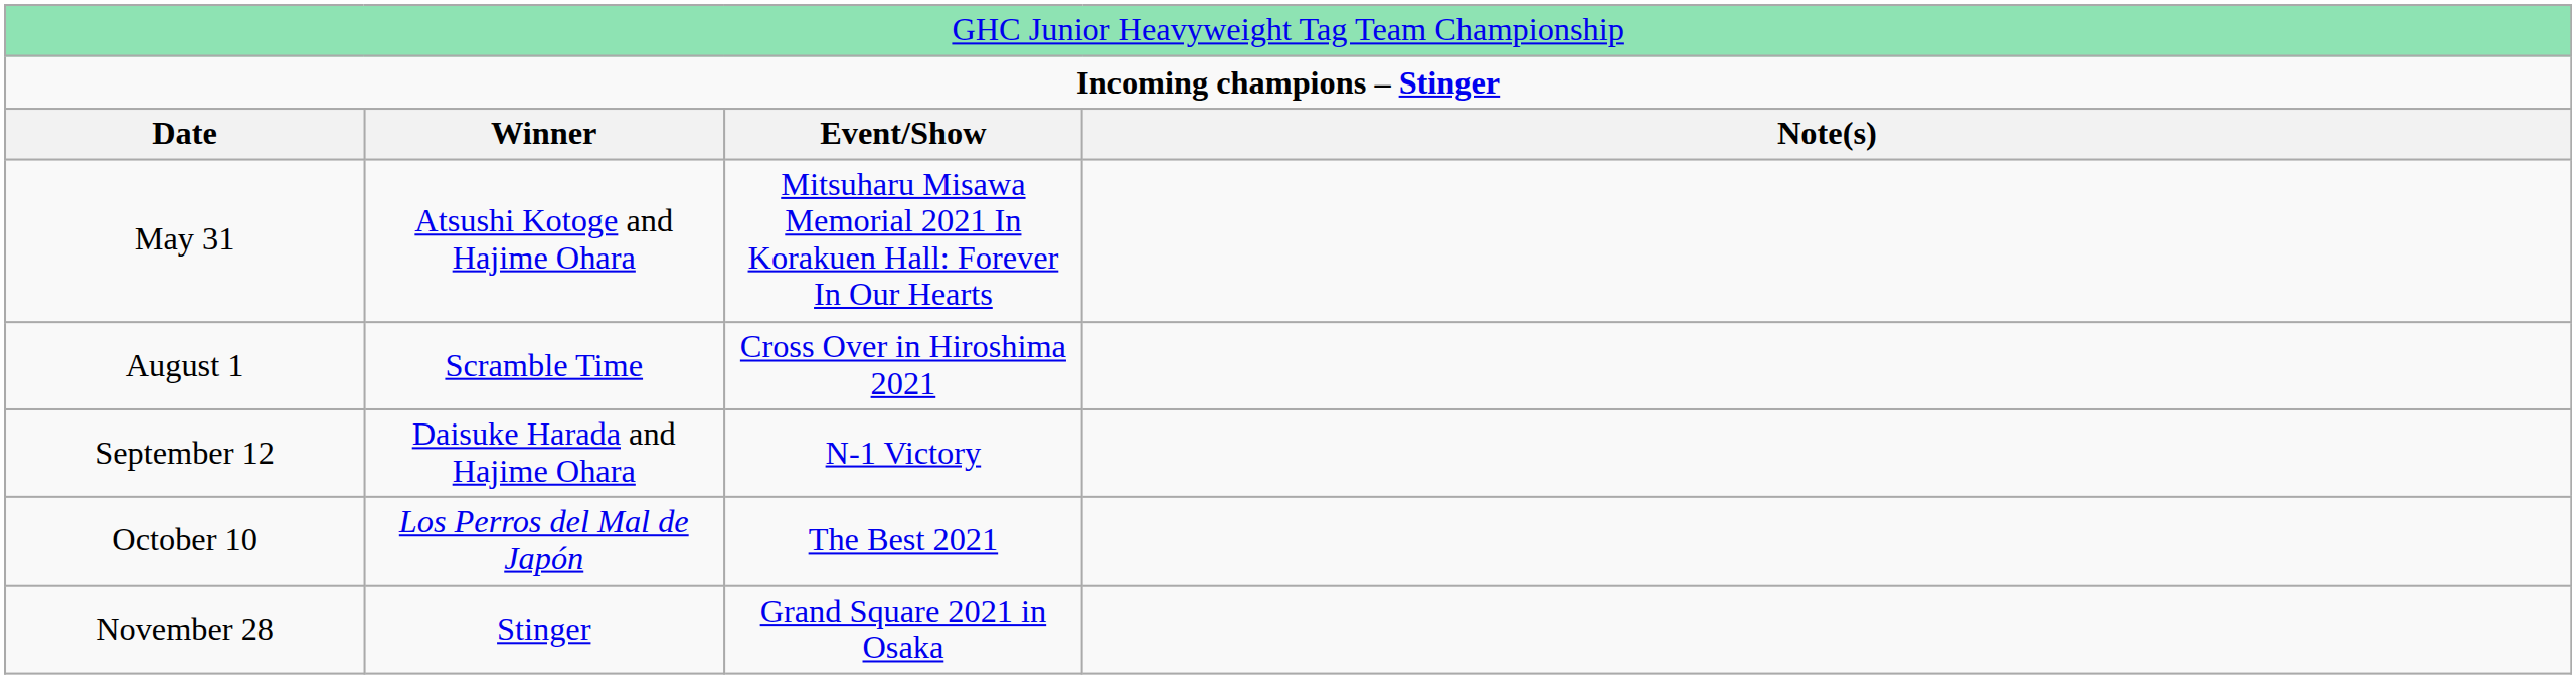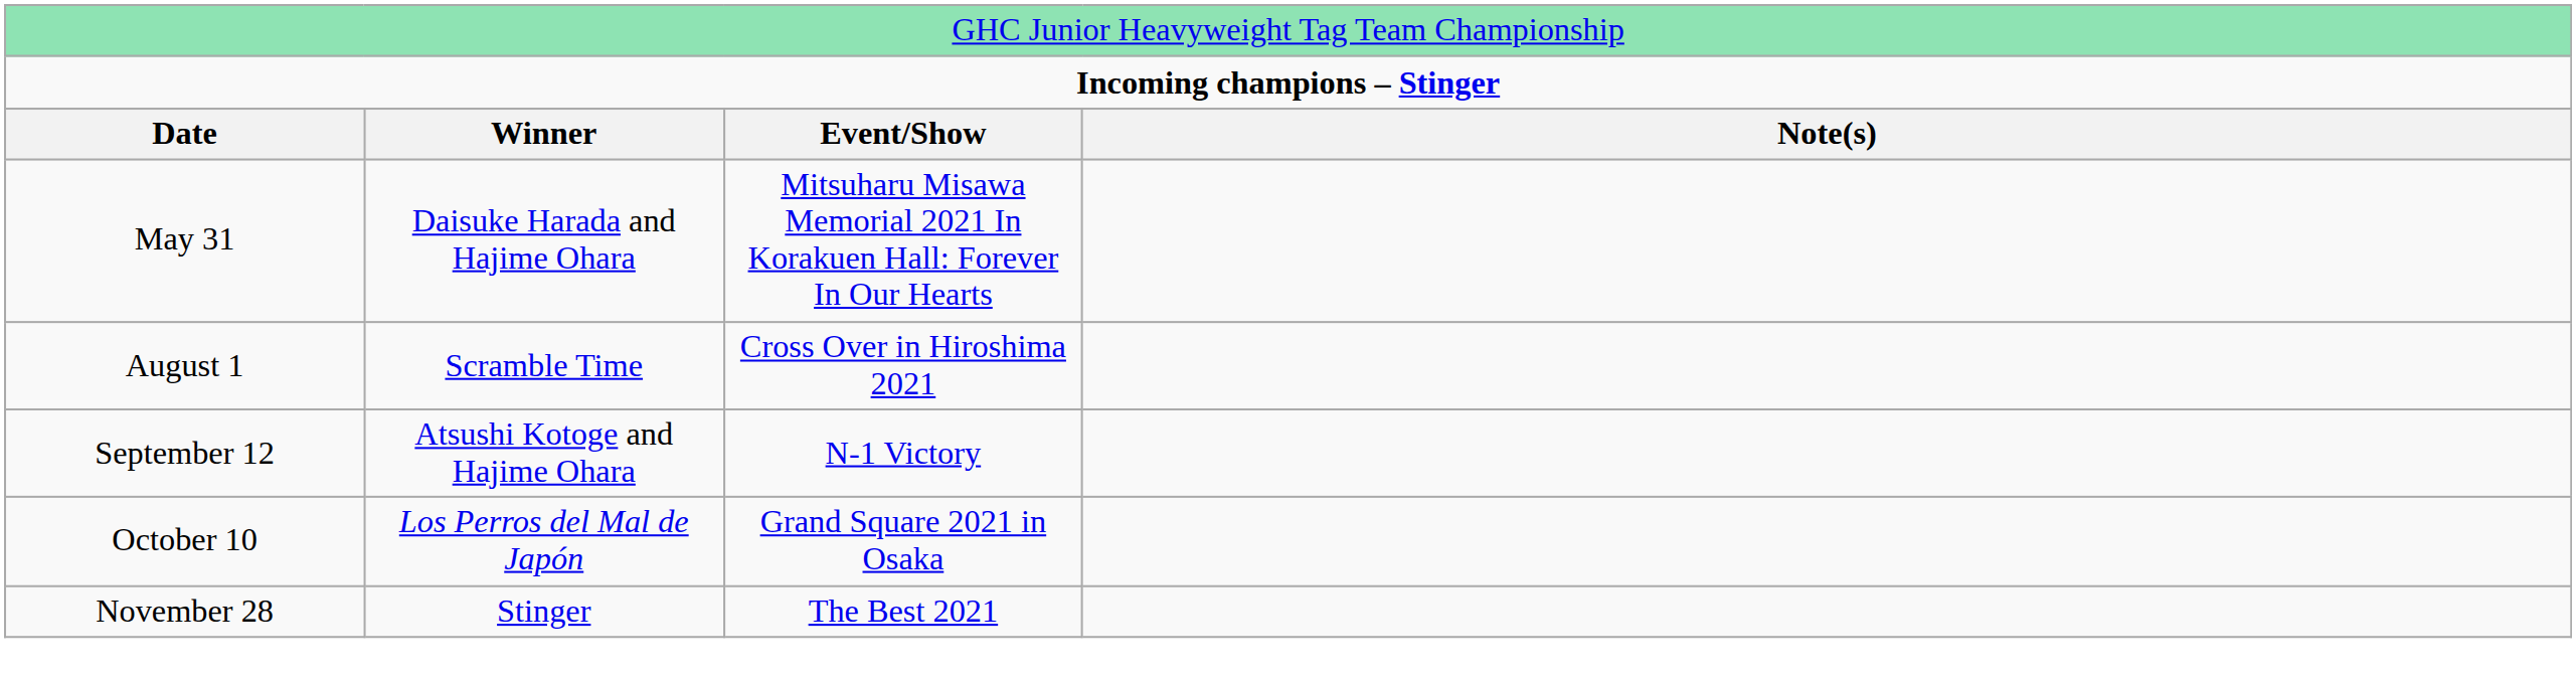May 31 | column 2: Atsushi Kotoge and Hajime Ohara -> Daisuke Harada and Hajime Ohara
September 12 | column 2: Daisuke Harada and Hajime Ohara -> Atsushi Kotoge and Hajime Ohara
October 10 | column 3: The Best 2021 -> Grand Square 2021 in Osaka
November 28 | column 3: Grand Square 2021 in Osaka -> The Best 2021
